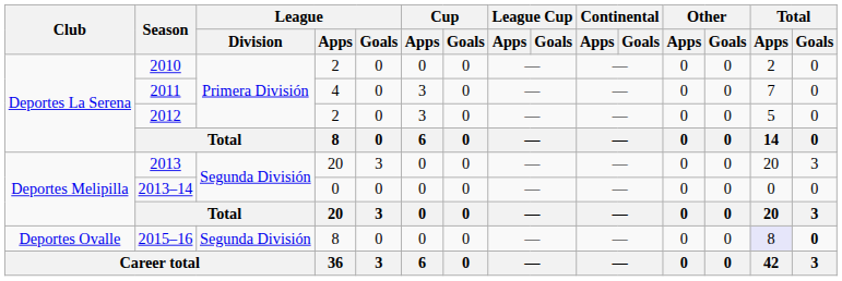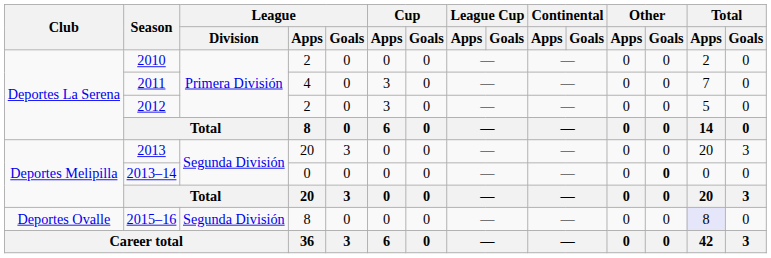2013–14 | Other / Goals: normal -> bold
2015–16 | Total / Goals: bold -> normal
